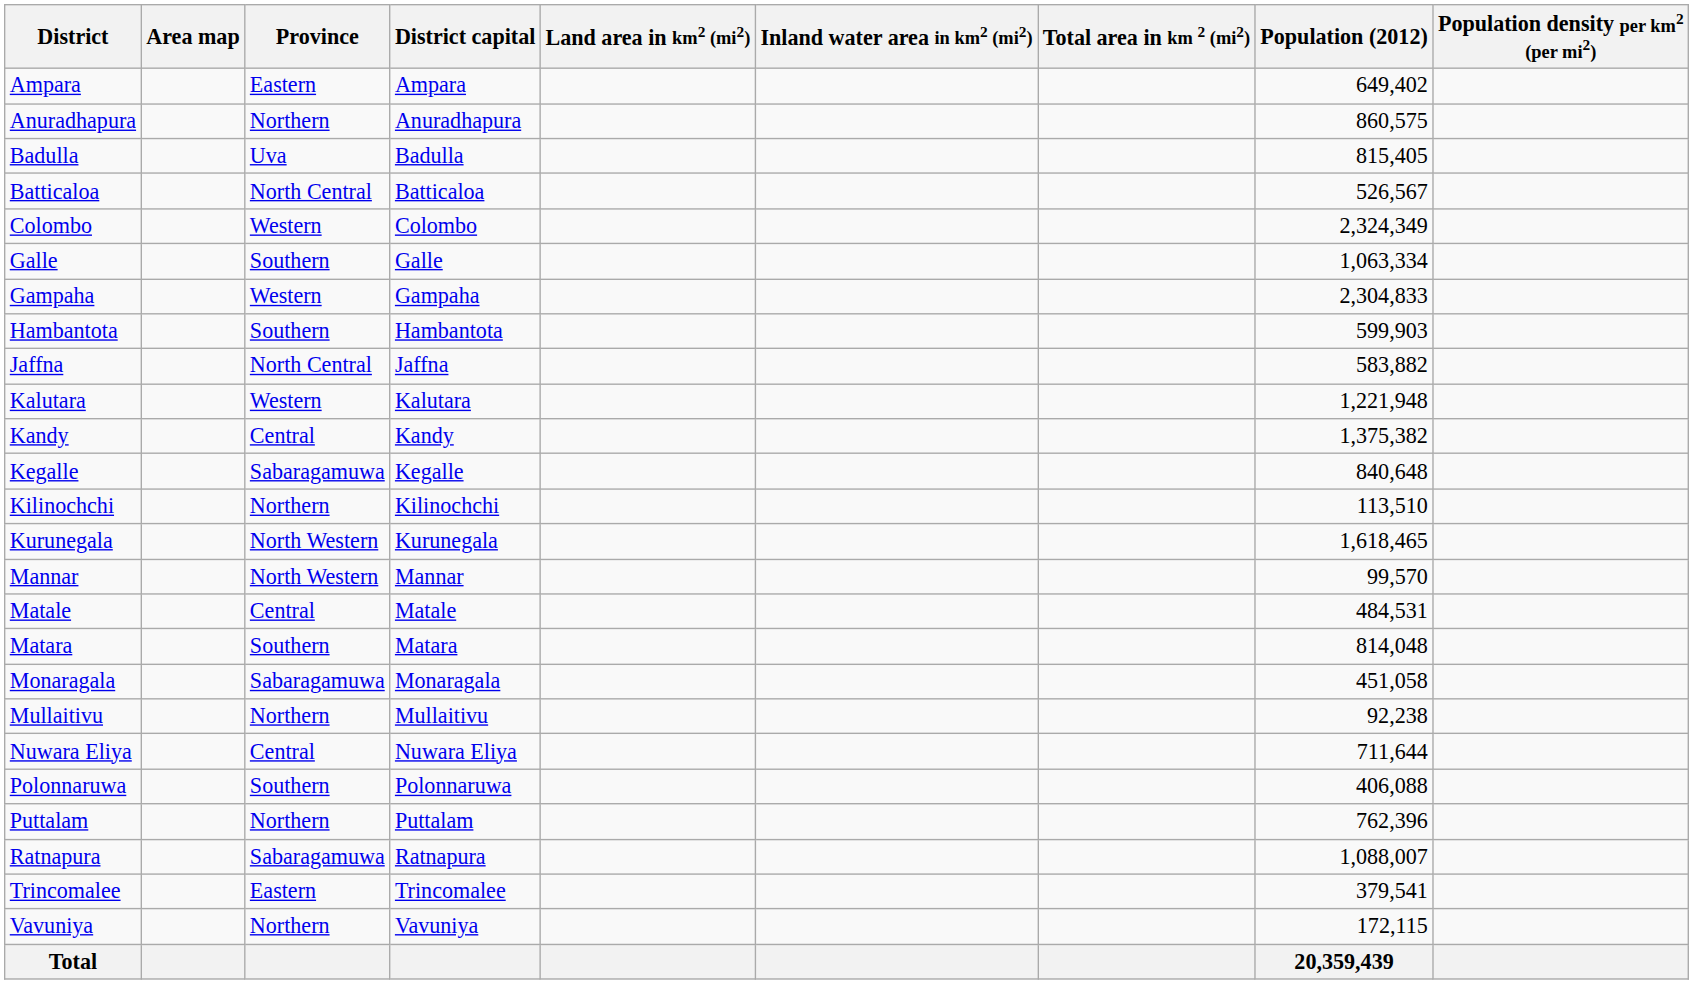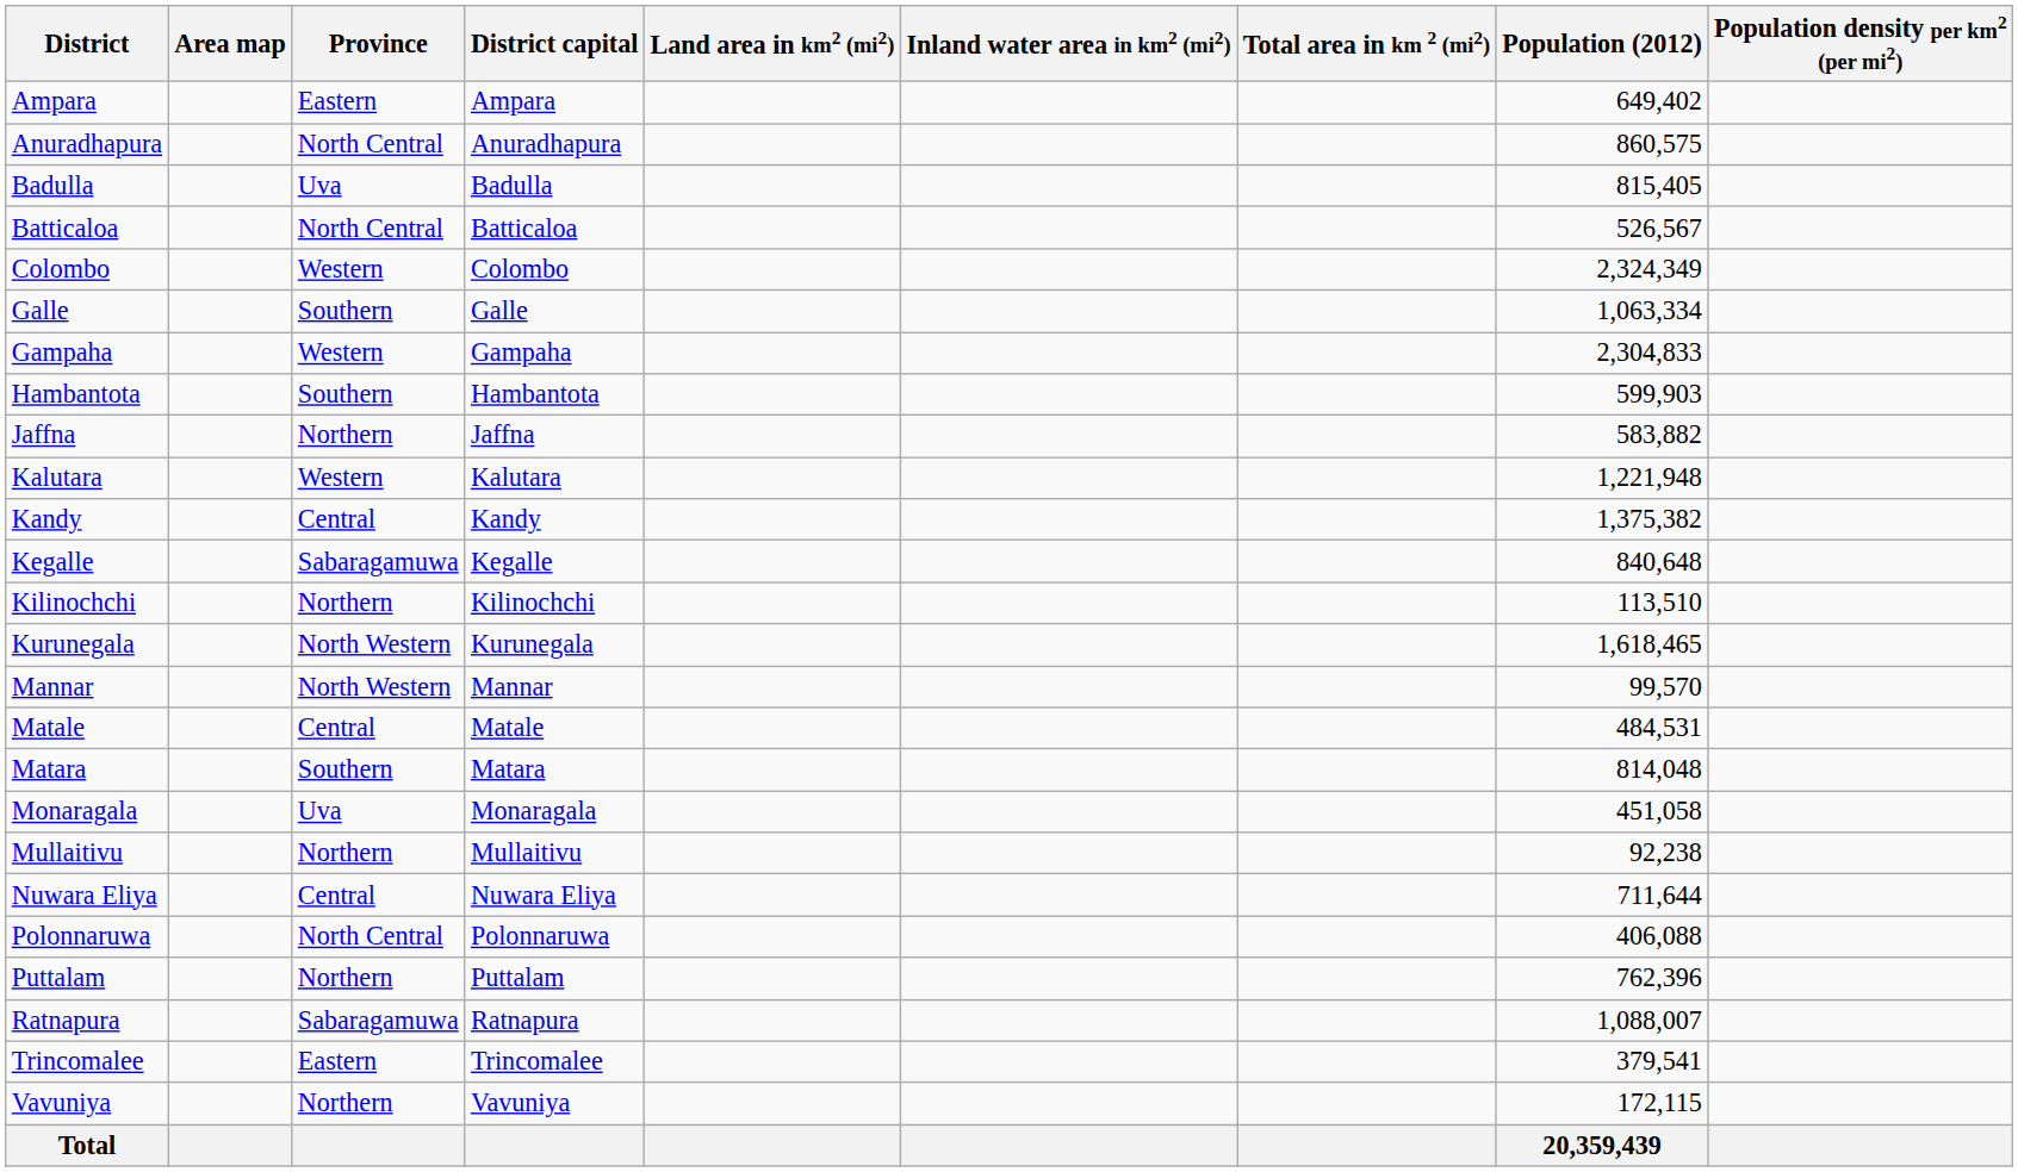row 3 | Province: Northern -> North Central
row 10 | Province: North Central -> Northern
row 19 | Province: Sabaragamuwa -> Uva
row 22 | Province: Southern -> North Central
